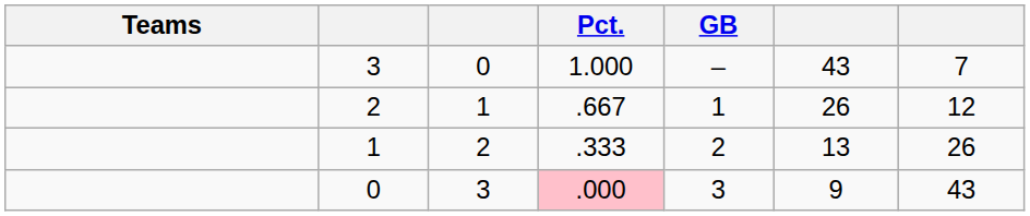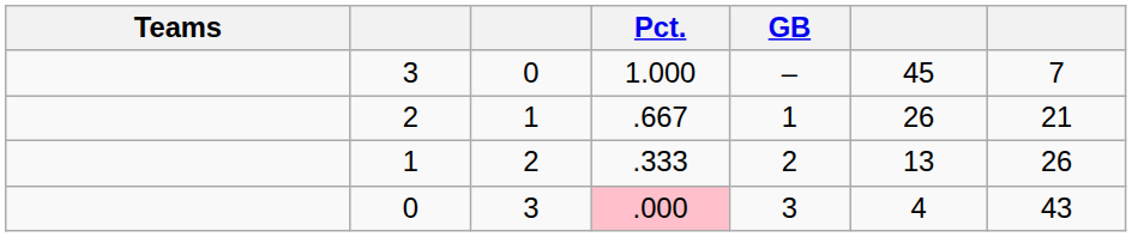row 2 | column 6: 43 -> 45
row 3 | column 7: 12 -> 21
row 5 | column 6: 9 -> 4
